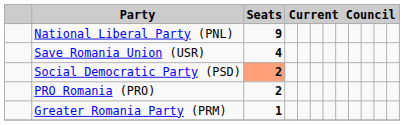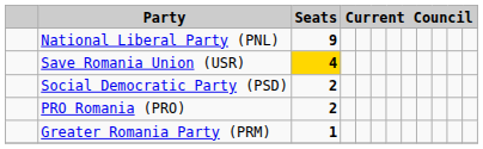Save Romania Union (USR) | Seats: no background -> gold background
Social Democratic Party (PSD) | Seats: lightsalmon background -> no background
